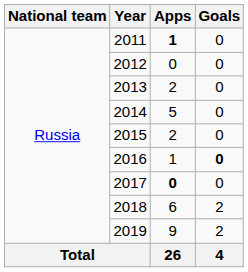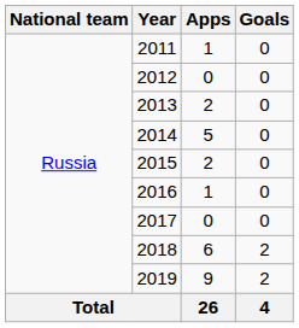2011 | Apps: bold -> normal
2016 | Goals: bold -> normal
2017 | Apps: bold -> normal
